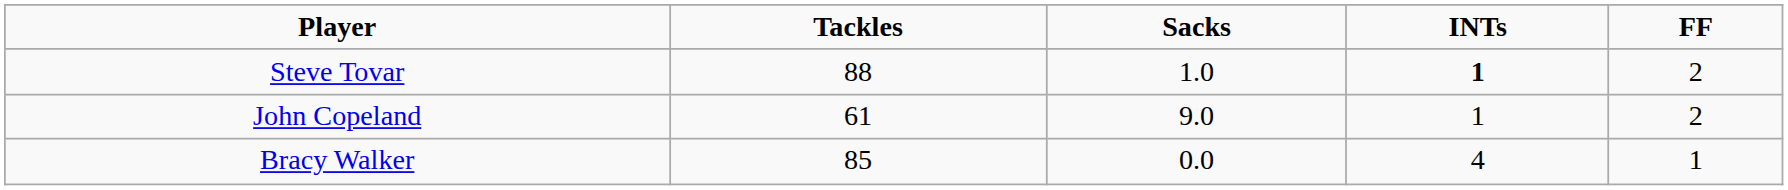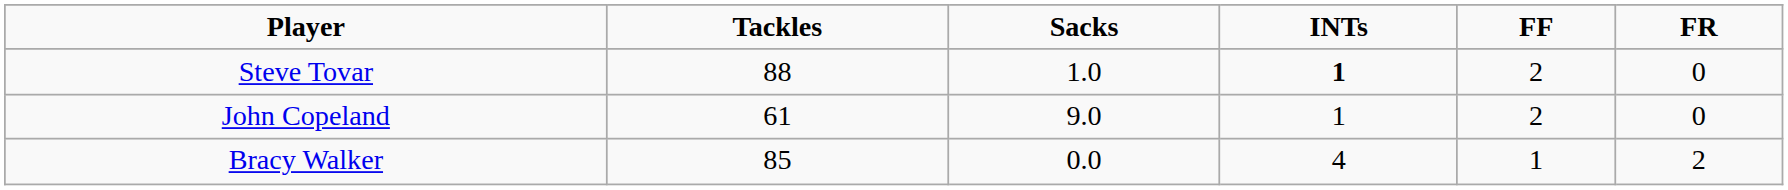+ column: FR | 0 | 0 | 2
